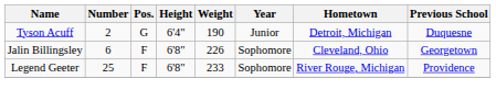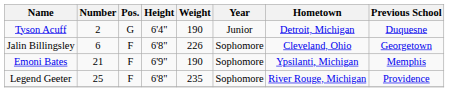+ row: Emoni Bates | 21 | F | 6'9" | 190 | Sophomore | Ypsilanti, Michigan | Memphis
Legend Geeter | Weight: 233 -> 235
